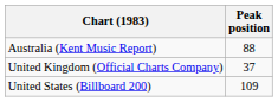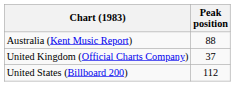United States (Billboard 200) | Peak position: 109 -> 112
